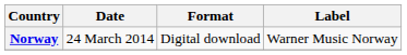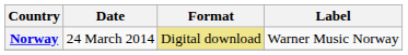Norway | Format: no background -> khaki background
